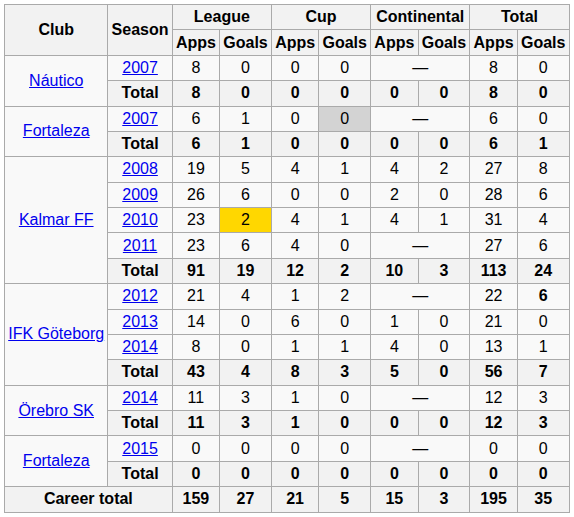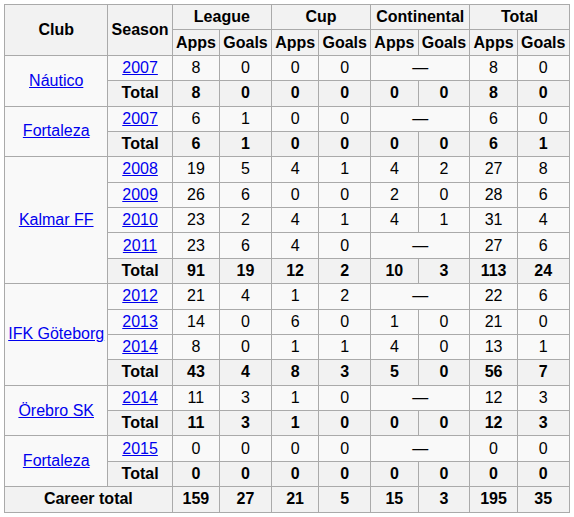2007 / 6 | Cup / Goals: lightgrey background -> no background
2010 | League / Goals: gold background -> no background
2012 | Total / Goals: bold -> normal
